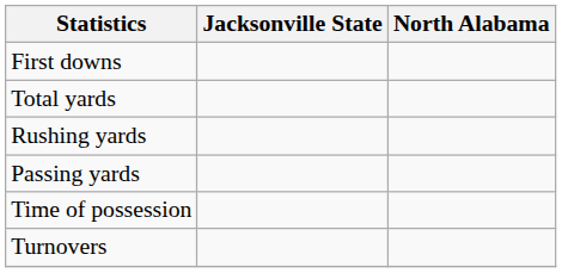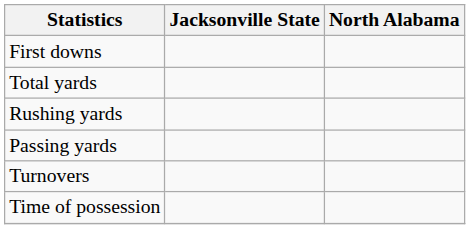rows swapped: Turnovers <-> Time of possession
